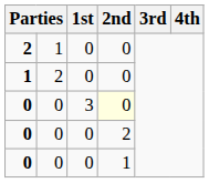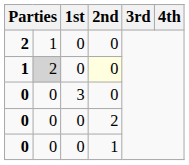row 3 | column 2: no background -> lightgrey background
row 3 | 2nd: no background -> lightyellow background
row 4 | 2nd: lightyellow background -> no background
